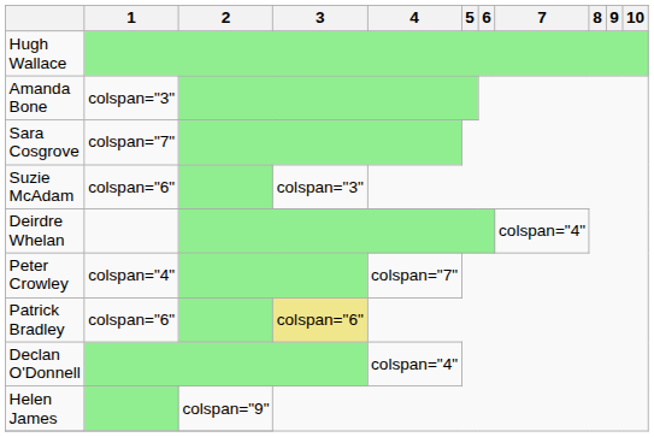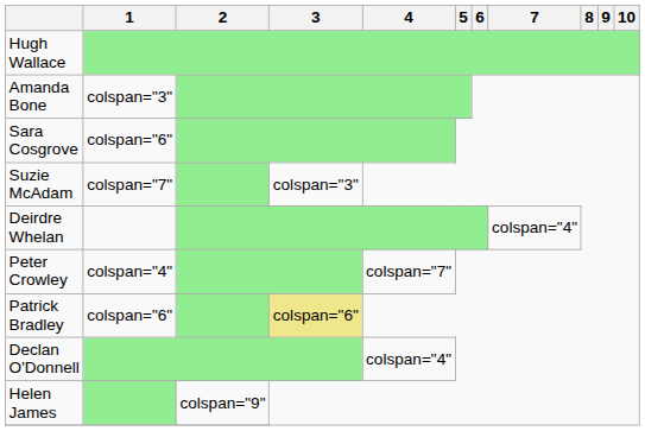Sara Cosgrove | 1: colspan="7" -> colspan="6"
Suzie McAdam | 1: colspan="6" -> colspan="7"
